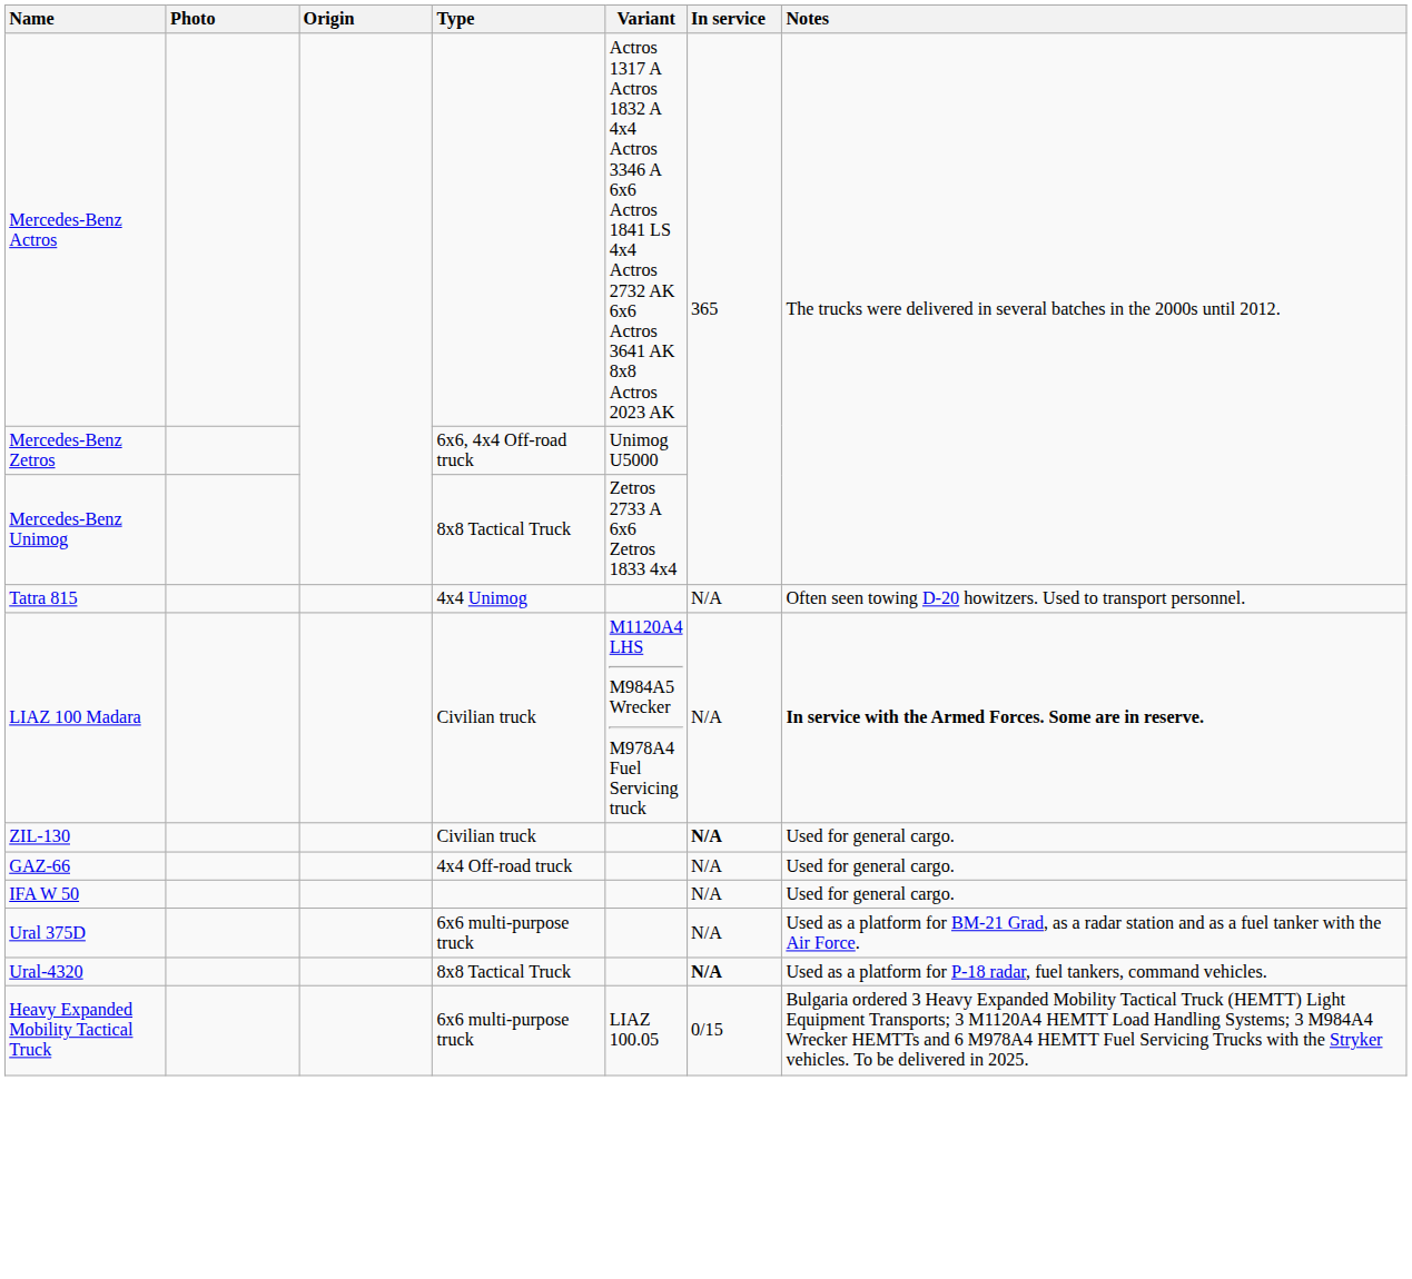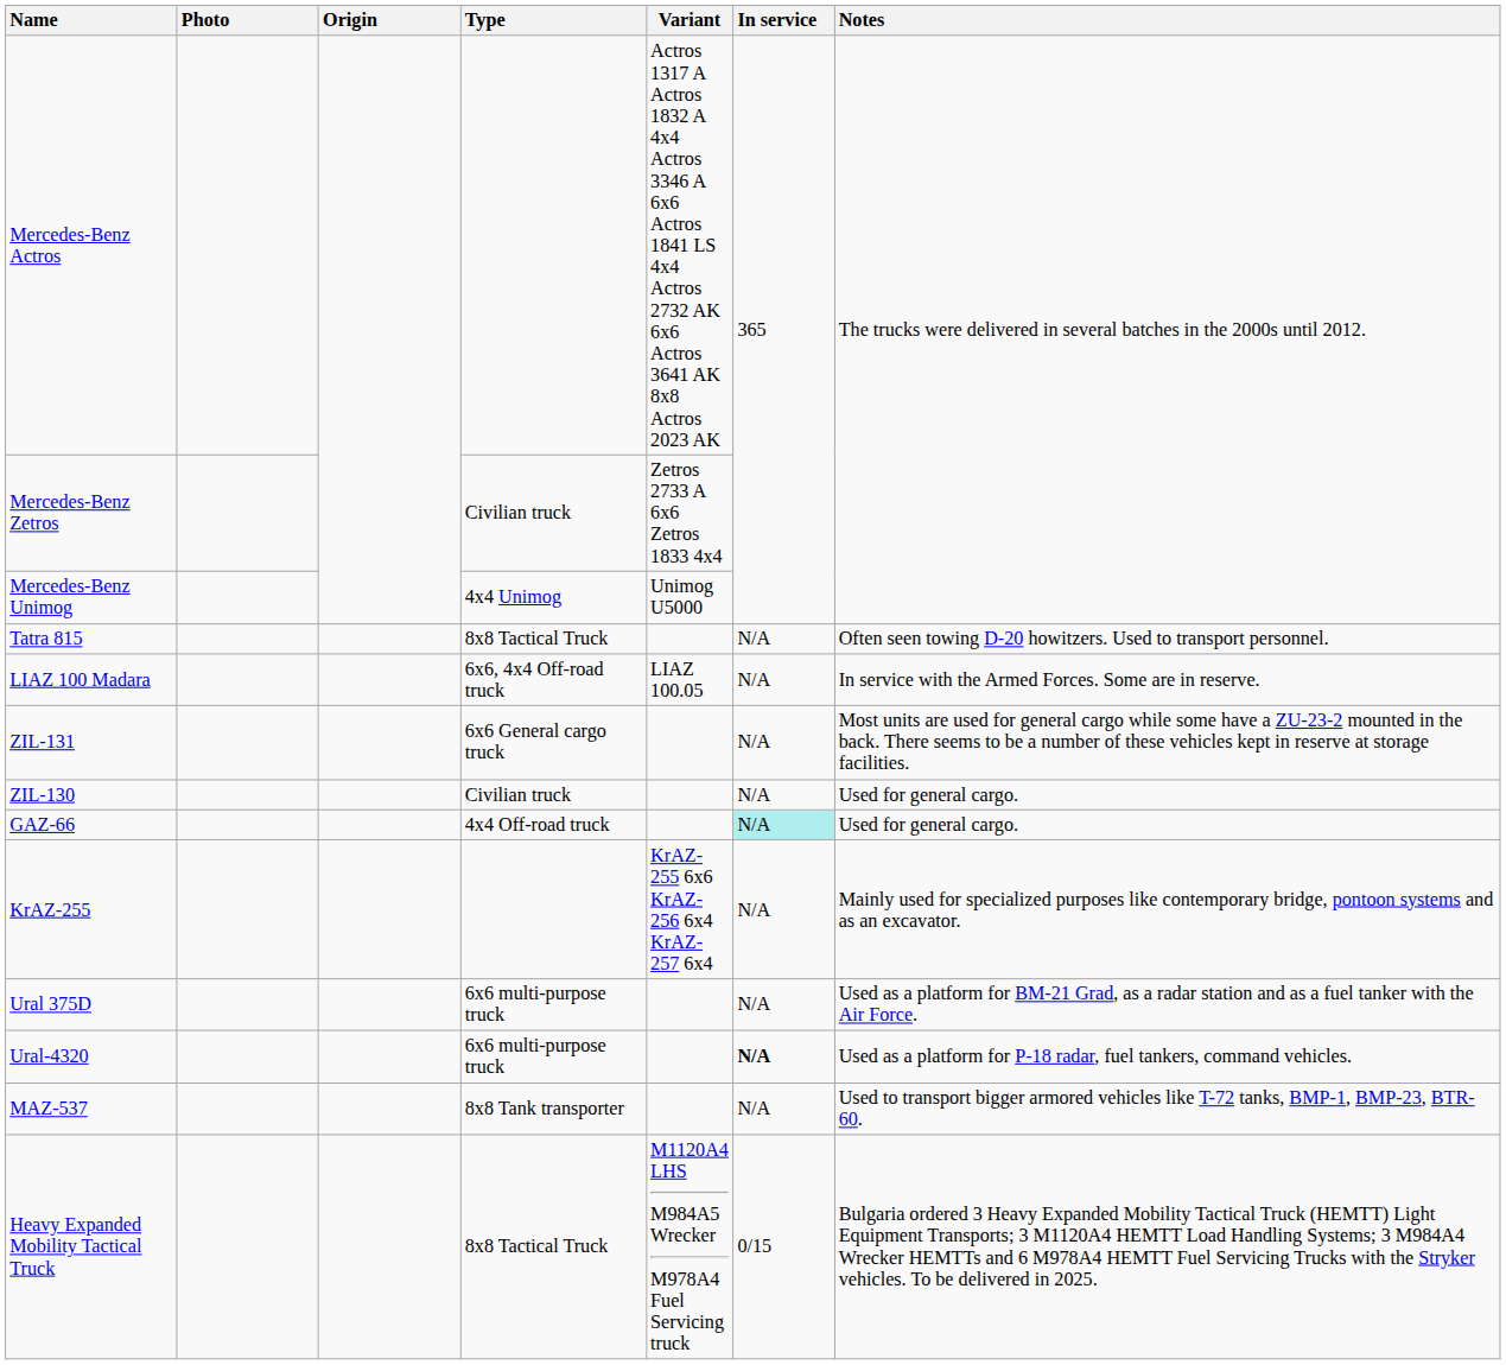Mercedes-Benz Zetros | Type: 6x6, 4x4 Off-road truck -> Civilian truck
Mercedes-Benz Zetros | Variant: Unimog U5000 -> Zetros 2733 A 6x6 Zetros 1833 4x4
Mercedes-Benz Unimog | Type: 8x8 Tactical Truck -> 4x4 Unimog
Mercedes-Benz Unimog | Variant: Zetros 2733 A 6x6 Zetros 1833 4x4 -> Unimog U5000
Tatra 815 | Type: 4x4 Unimog -> 8x8 Tactical Truck
LIAZ 100 Madara | Type: Civilian truck -> 6x6, 4x4 Off-road truck
LIAZ 100 Madara | Variant: M1120A4 LHS M984A5 Wrecker M978A4 Fuel Servicing truck -> LIAZ 100.05
LIAZ 100 Madara | Notes: bold -> normal
+ row: ZIL-131 | 6x6 General cargo truck | N/A | Most units are used for general cargo while some have a ZU-23-2 mounted in the back. There seems to be a number of these vehicles kept in reserve at storage facilities.
ZIL-130 | In service: bold -> normal
GAZ-66 | In service: no background -> paleturquoise background
- row: IFA W 50 | N/A | Used for general cargo.
+ row: KrAZ-255 | KrAZ-255 6x6 KrAZ-256 6x4 KrAZ-257 6x4 | N/A | Mainly used for specialized purposes like contemporary bridge, pontoon systems and as an excavator.
Ural-4320 | Type: 8x8 Tactical Truck -> 6x6 multi-purpose truck
+ row: MAZ-537 | 8x8 Tank transporter | N/A | Used to transport bigger armored vehicles like T-72 tanks, BMP-1, BMP-23, BTR-60.
Heavy Expanded Mobility Tactical Truck | Type: 6x6 multi-purpose truck -> 8x8 Tactical Truck
Heavy Expanded Mobility Tactical Truck | Variant: LIAZ 100.05 -> M1120A4 LHS M984A5 Wrecker M978A4 Fuel Servicing truck
